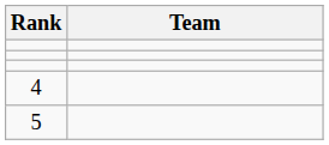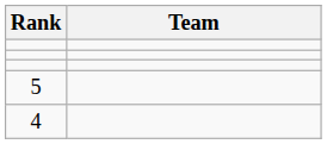row 5 | Rank: 4 -> 5
row 6 | Rank: 5 -> 4
